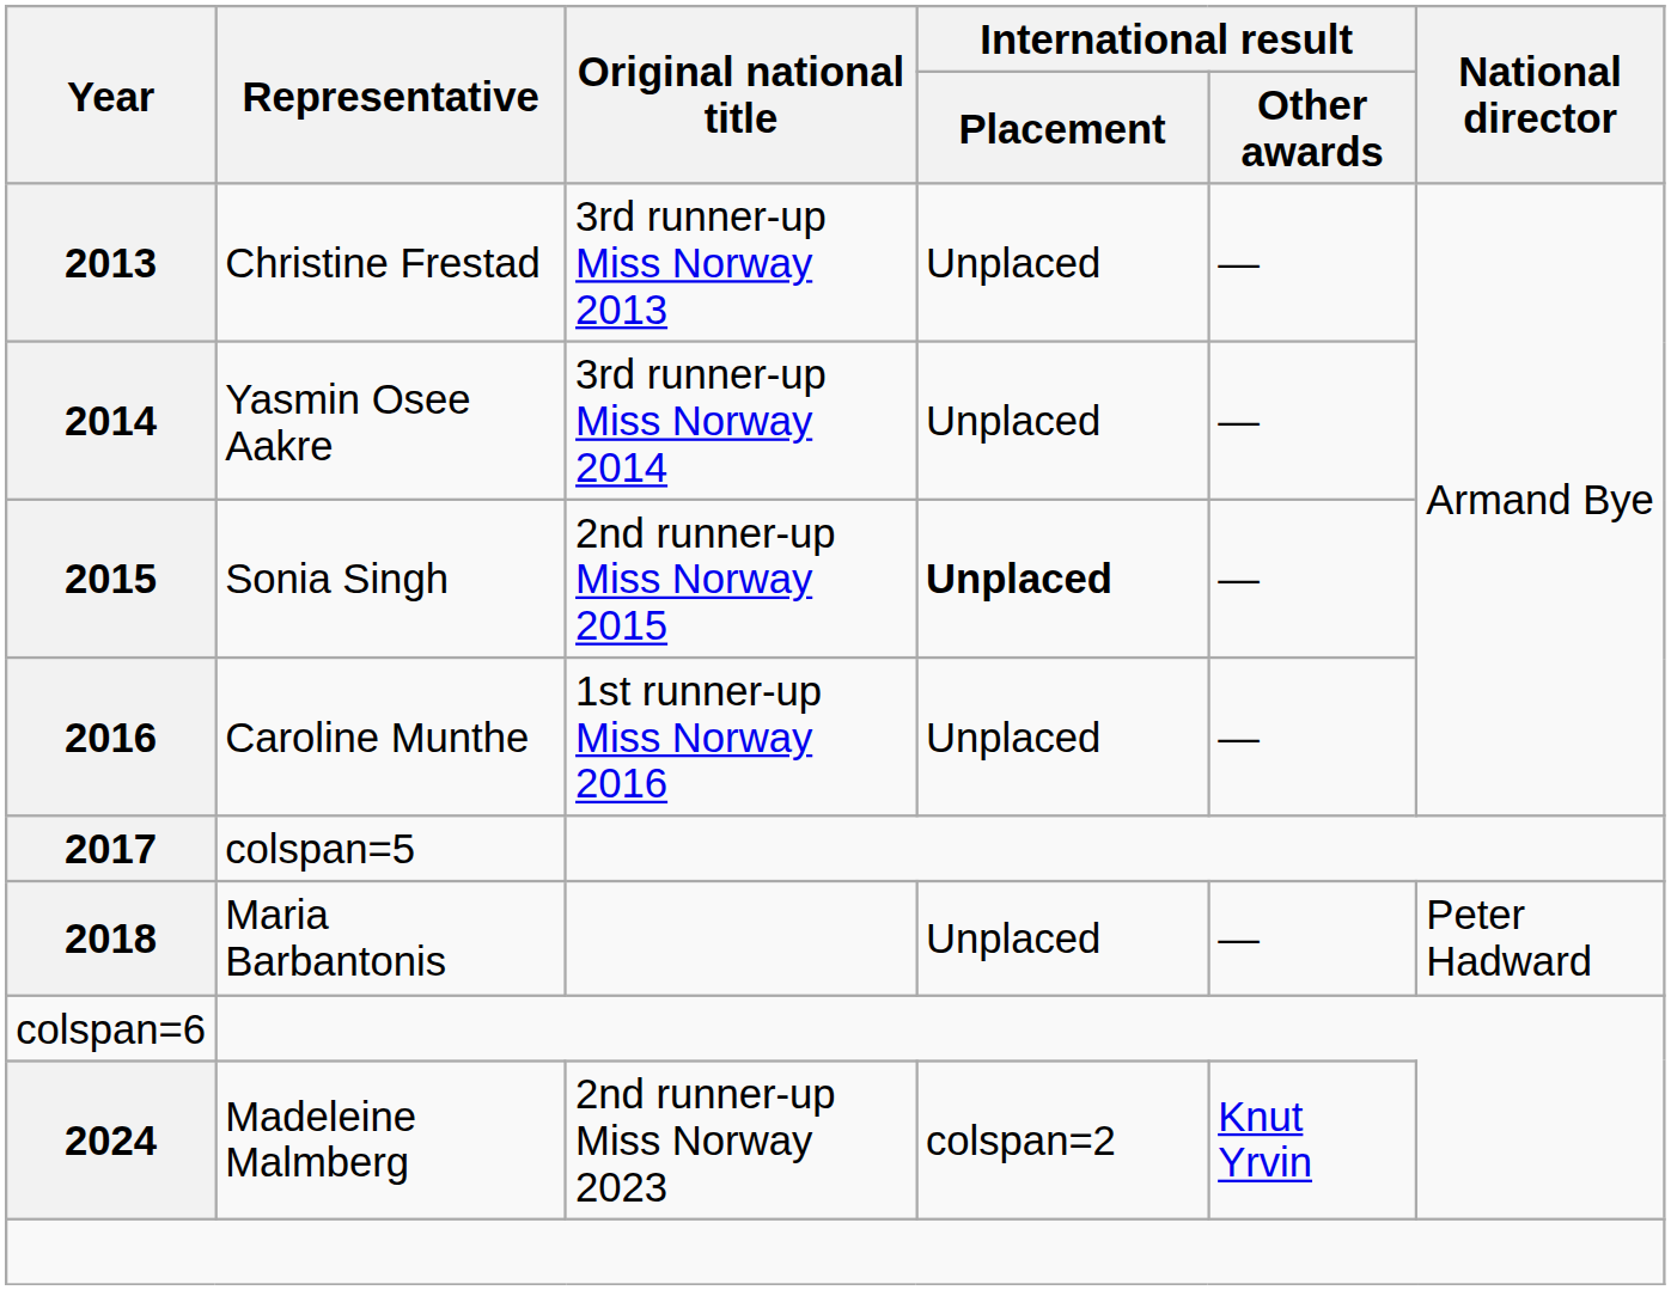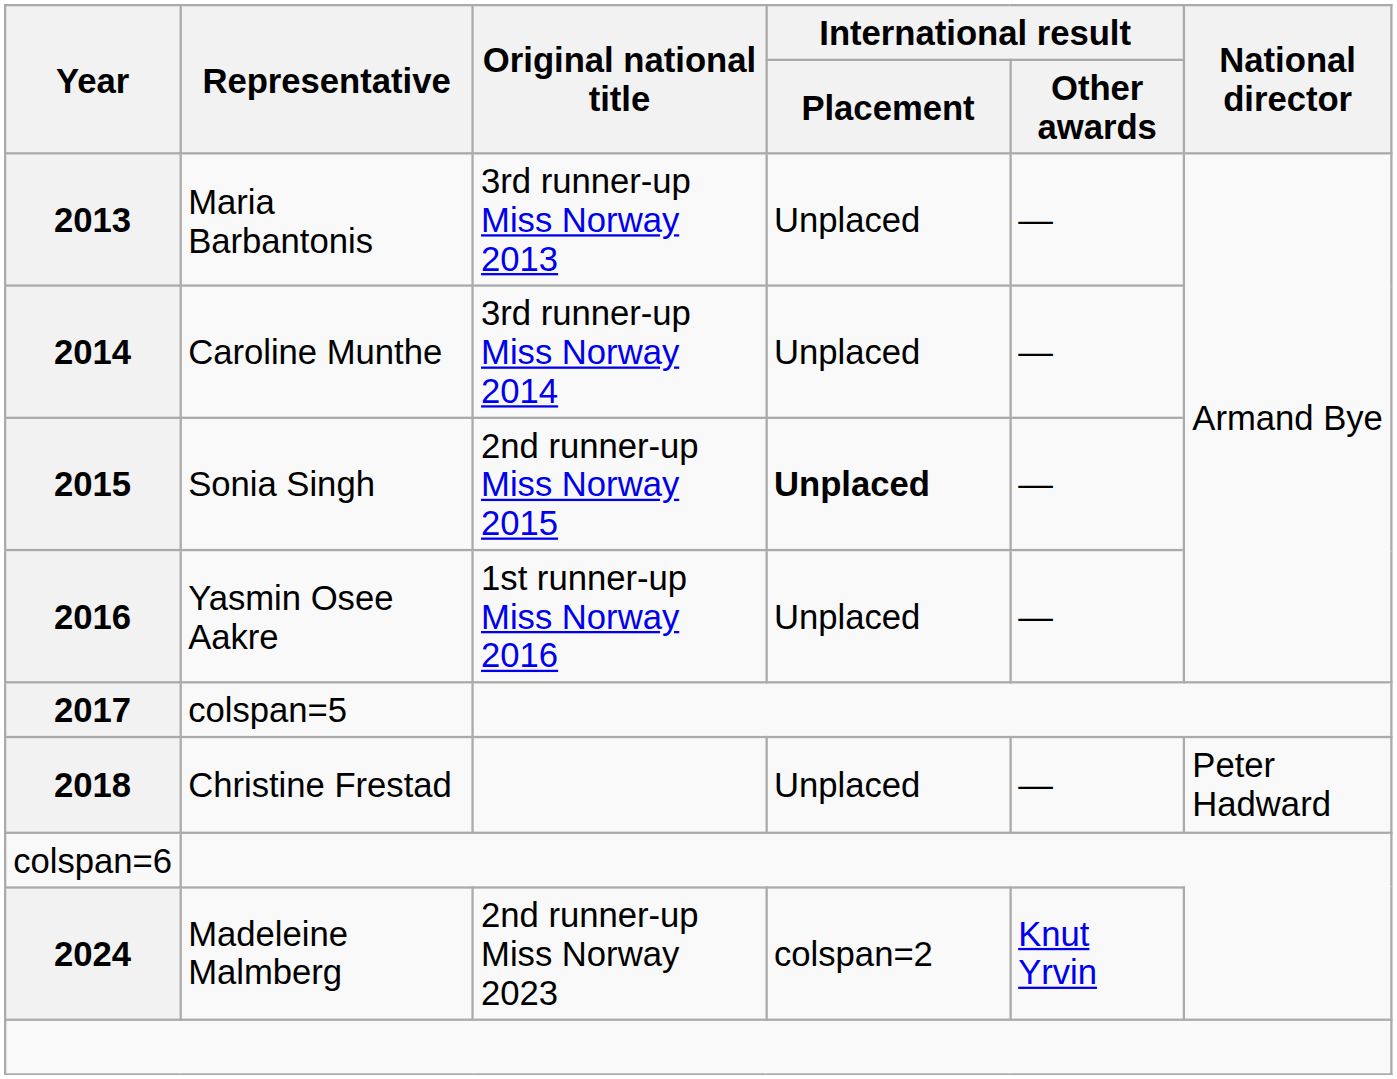2013 | Representative: Christine Frestad -> Maria Barbantonis
2014 | Representative: Yasmin Osee Aakre -> Caroline Munthe
2016 | Representative: Caroline Munthe -> Yasmin Osee Aakre
2018 | Representative: Maria Barbantonis -> Christine Frestad
